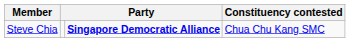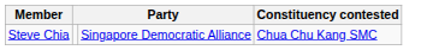Steve Chia | column 3: bold -> normal
